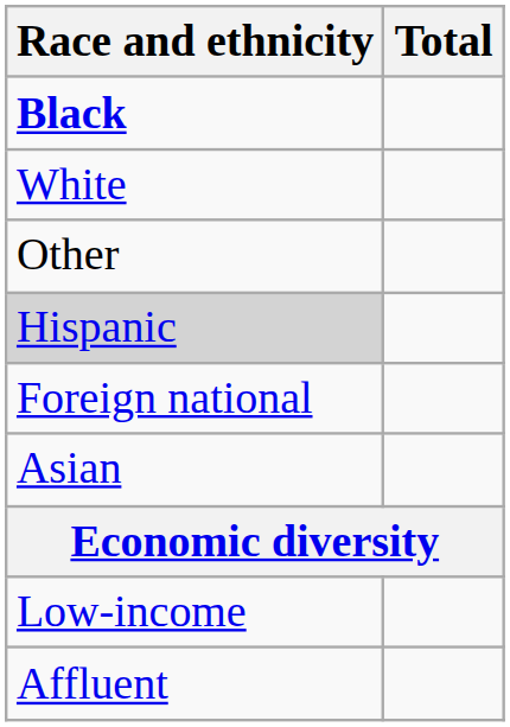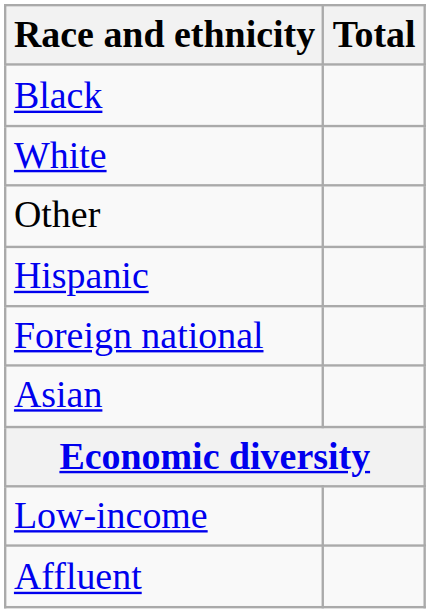Black | Race and ethnicity: bold -> normal
Hispanic | Race and ethnicity: lightgrey background -> no background
